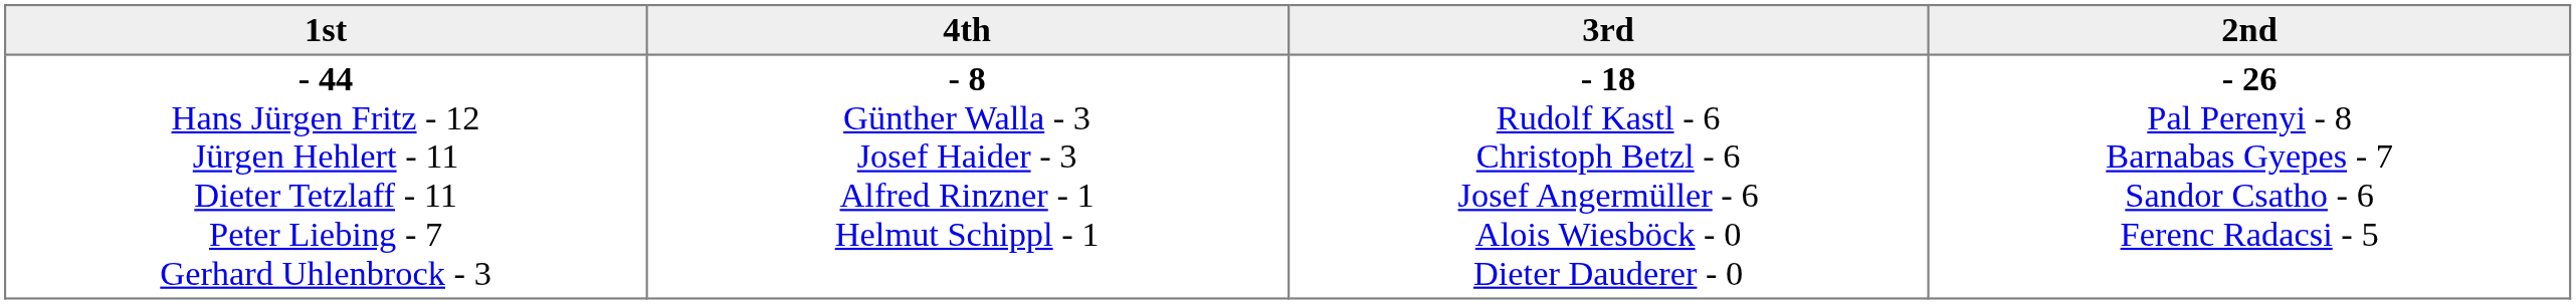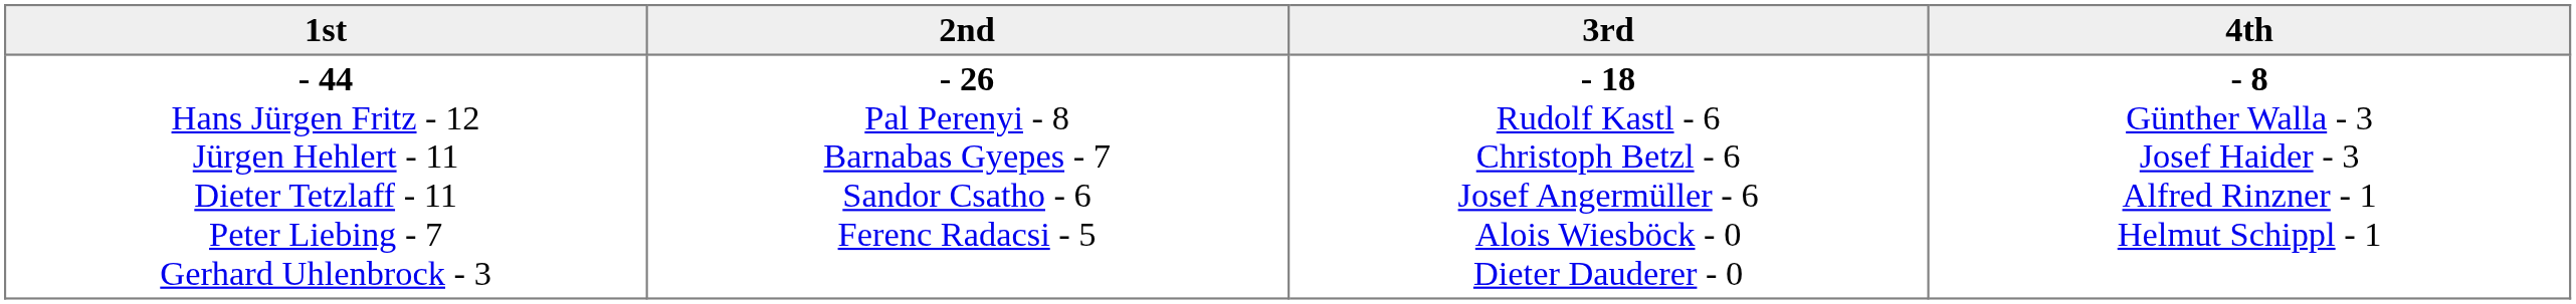columns swapped: 2nd <-> 4th
